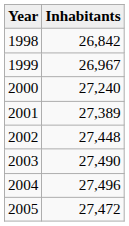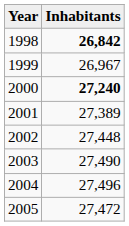1998 | Inhabitants: normal -> bold
2000 | Inhabitants: normal -> bold
